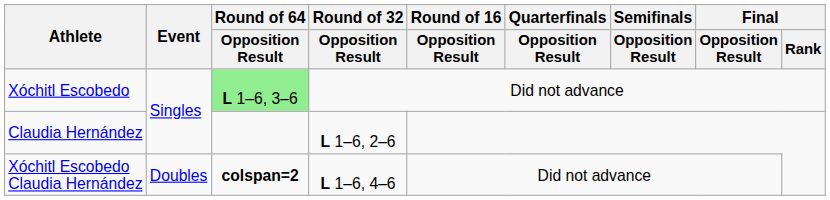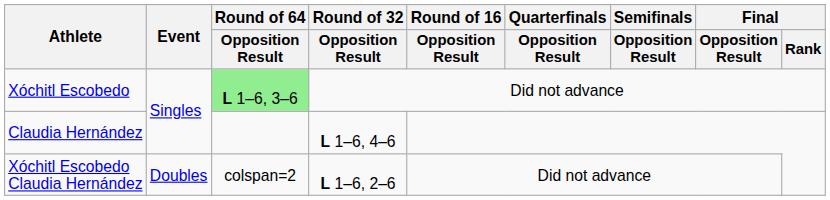Claudia Hernández | Round of 32 / Opposition Result: L 1–6, 2–6 -> L 1–6, 4–6
Xóchitl Escobedo Claudia Hernández | Round of 64 / Opposition Result: bold -> normal
Xóchitl Escobedo Claudia Hernández | Round of 32 / Opposition Result: L 1–6, 4–6 -> L 1–6, 2–6
